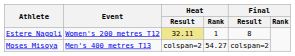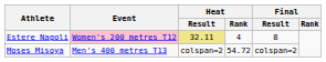Estere Nagoli | Event: no background -> pink background
Estere Nagoli | Heat / Rank: 1 -> 4
Moses Misoya | Heat / Rank: 54.27 -> 54.72
